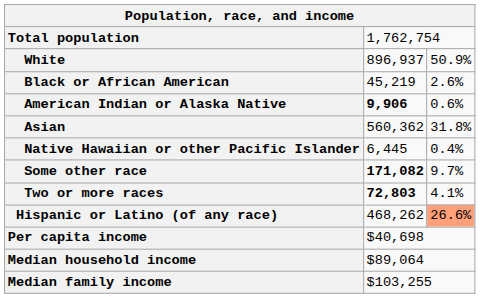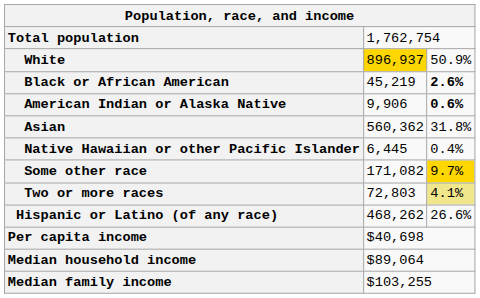White | column 2: no background -> gold background
Black or African American | column 3: normal -> bold
American Indian or Alaska Native | column 2: bold -> normal
American Indian or Alaska Native | column 3: normal -> bold
Some other race | column 2: bold -> normal
Some other race | column 3: no background -> gold background
Two or more races | column 2: bold -> normal
Two or more races | column 3: no background -> khaki background
Hispanic or Latino (of any race) | column 3: lightsalmon background -> no background
